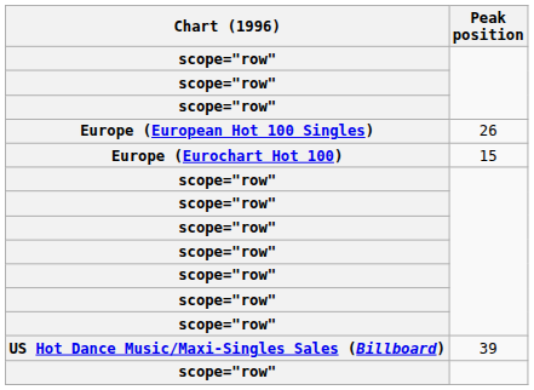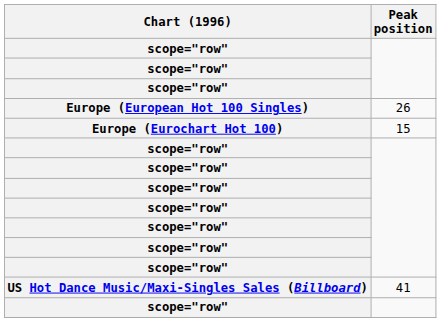US Hot Dance Music/Maxi-Singles Sales (Billboard) | Peak position: 39 -> 41
